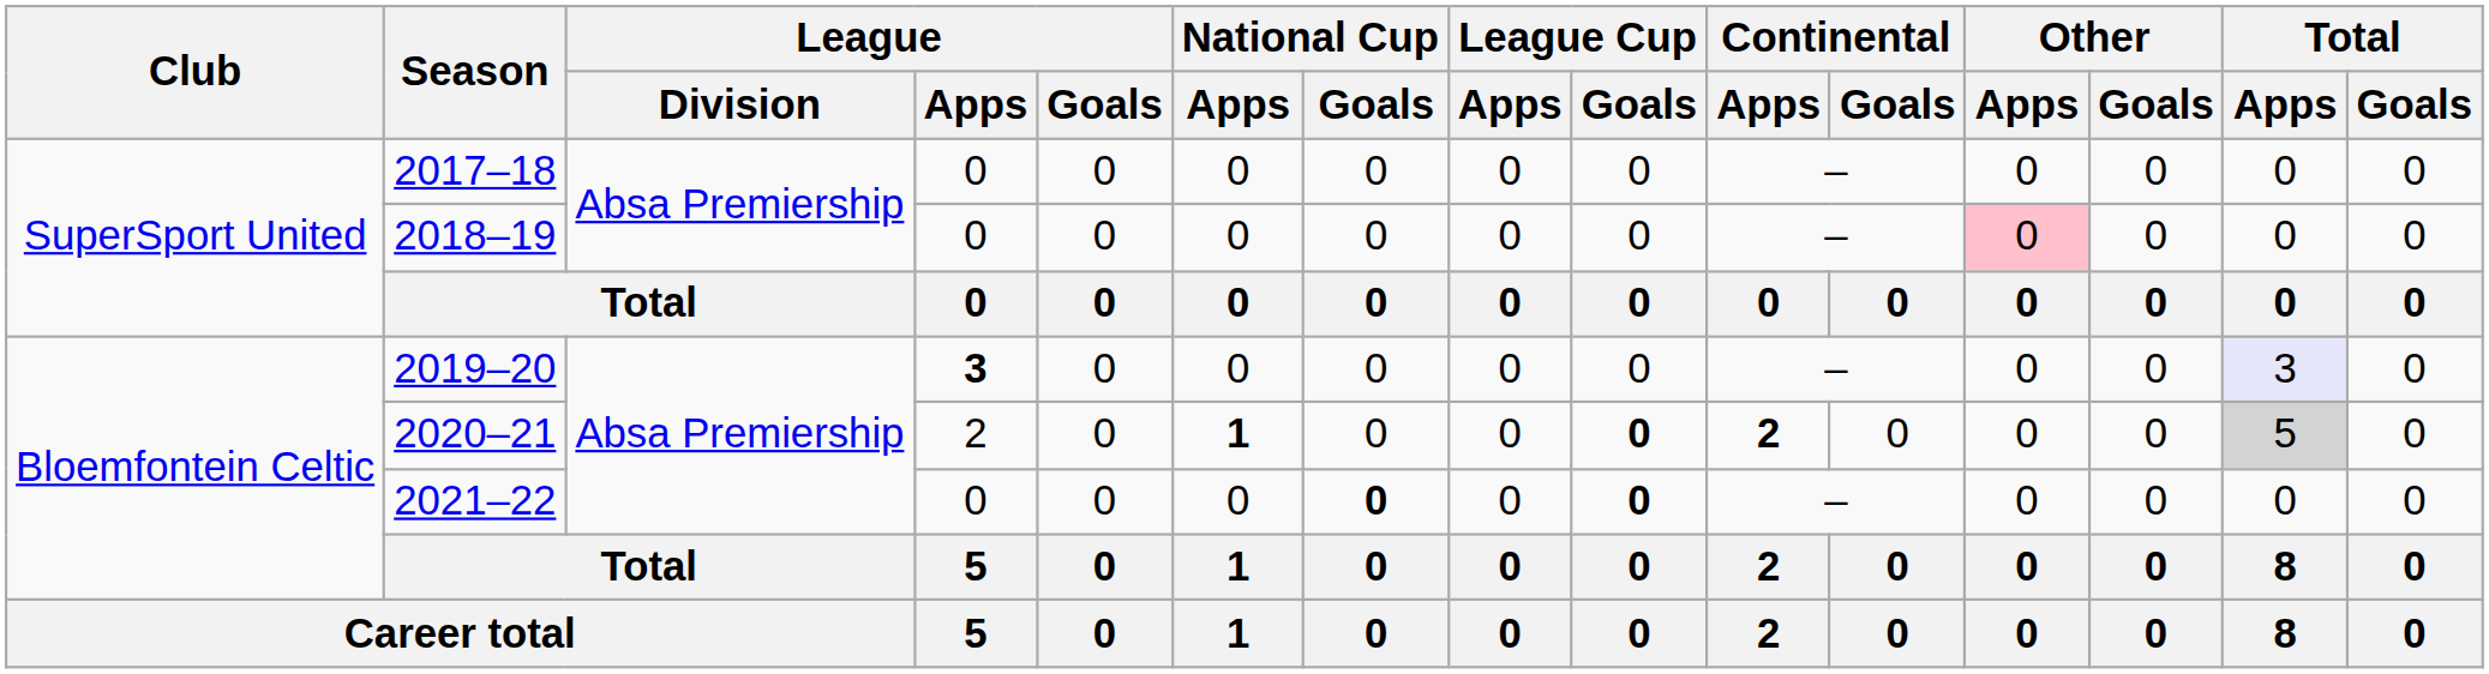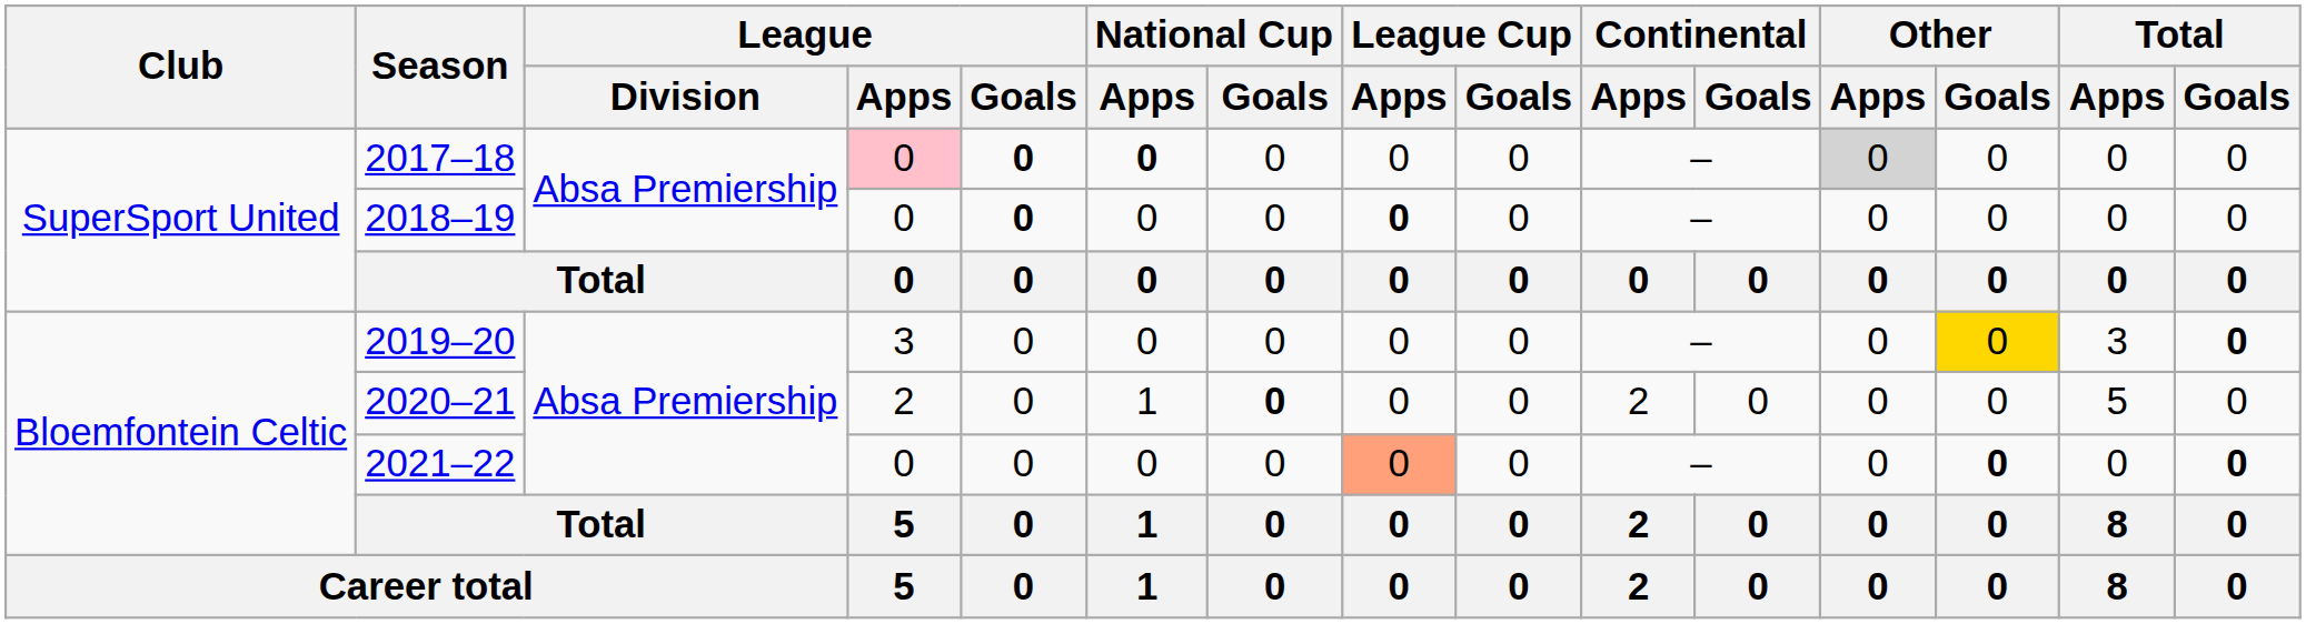2017–18 | League / Apps: no background -> pink background
2017–18 | League / Goals: normal -> bold
2017–18 | National Cup / Apps: normal -> bold
2017–18 | Other / Apps: no background -> lightgrey background
2018–19 | League / Goals: normal -> bold
2018–19 | League Cup / Apps: normal -> bold
2018–19 | Other / Apps: pink background -> no background
2019–20 | League / Apps: bold -> normal
2019–20 | Other / Goals: no background -> gold background
2019–20 | Total / Apps: lavender background -> no background
2019–20 | Total / Goals: normal -> bold
2020–21 | National Cup / Apps: bold -> normal
2020–21 | National Cup / Goals: normal -> bold
2020–21 | League Cup / Goals: bold -> normal
2020–21 | Continental / Apps: bold -> normal
2020–21 | Total / Apps: lightgrey background -> no background
2021–22 | National Cup / Goals: bold -> normal
2021–22 | League Cup / Apps: no background -> lightsalmon background
2021–22 | League Cup / Goals: bold -> normal
2021–22 | Other / Goals: normal -> bold
2021–22 | Total / Goals: normal -> bold
